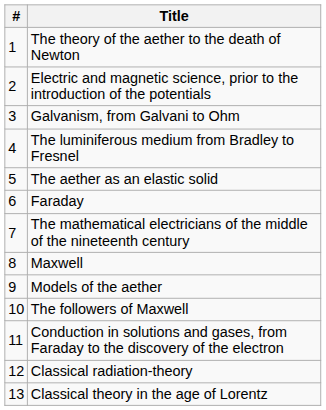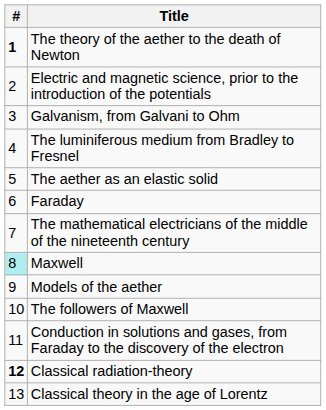The theory of the aether to the death of Newton | #: normal -> bold
Maxwell | #: no background -> paleturquoise background
Classical radiation-theory | #: normal -> bold
